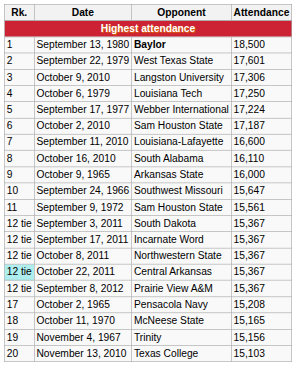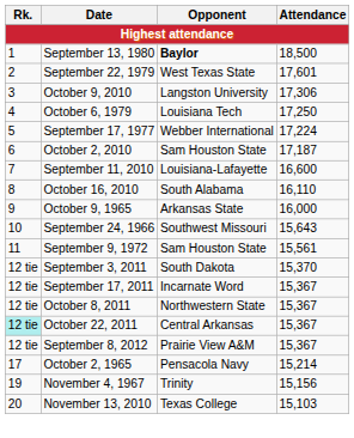September 24, 1966 | Attendance: 15,647 -> 15,643
September 3, 2011 | Attendance: 15,367 -> 15,370
October 2, 1965 | Attendance: 15,208 -> 15,214
- row: 18 | October 11, 1970 | McNeese State | 15,165
